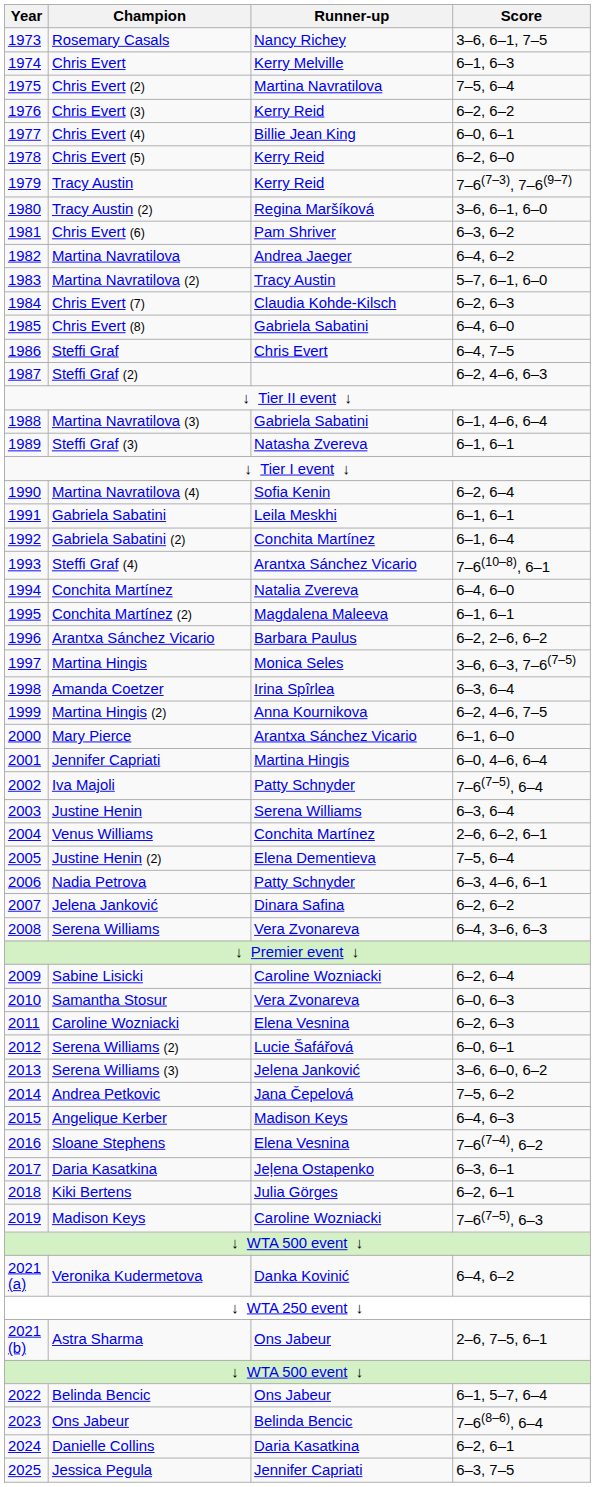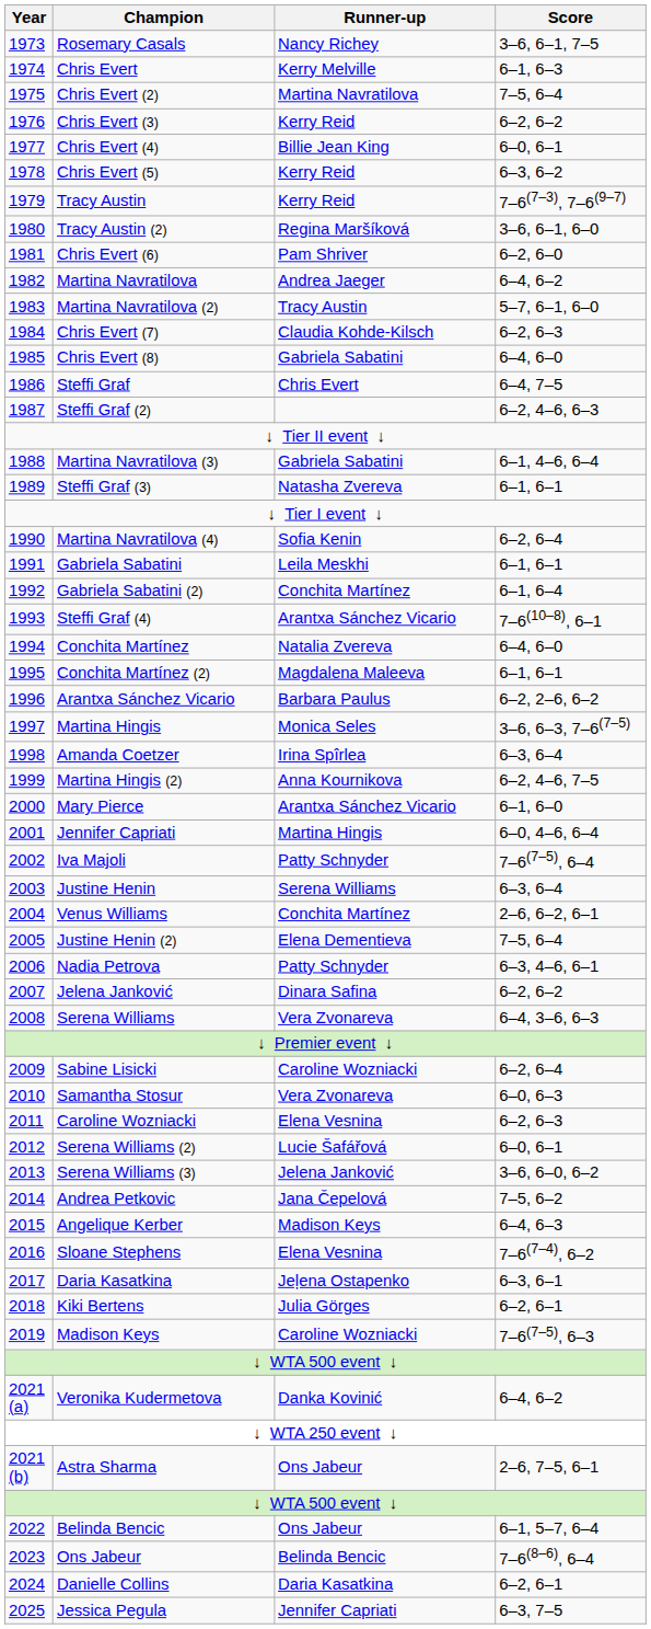Chris Evert (5) | Score: 6–2, 6–0 -> 6–3, 6–2
Chris Evert (6) | Score: 6–3, 6–2 -> 6–2, 6–0
